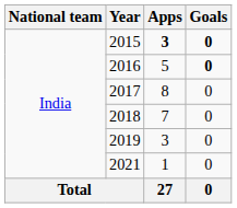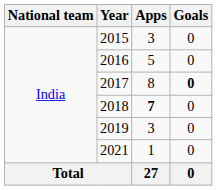2015 | Apps: bold -> normal
2015 | Goals: bold -> normal
2016 | Goals: bold -> normal
2017 | Goals: normal -> bold
2018 | Apps: normal -> bold
